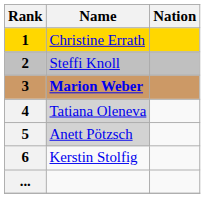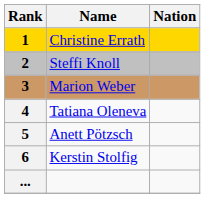Marion Weber | Name: bold -> normal
Tatiana Oleneva | Name: lightgrey background -> no background
Anett Pötzsch | Name: lightgrey background -> no background
